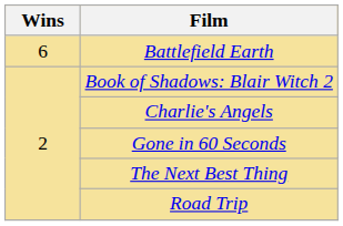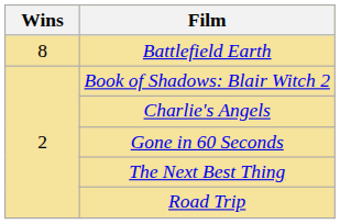Battlefield Earth | Wins: 6 -> 8
